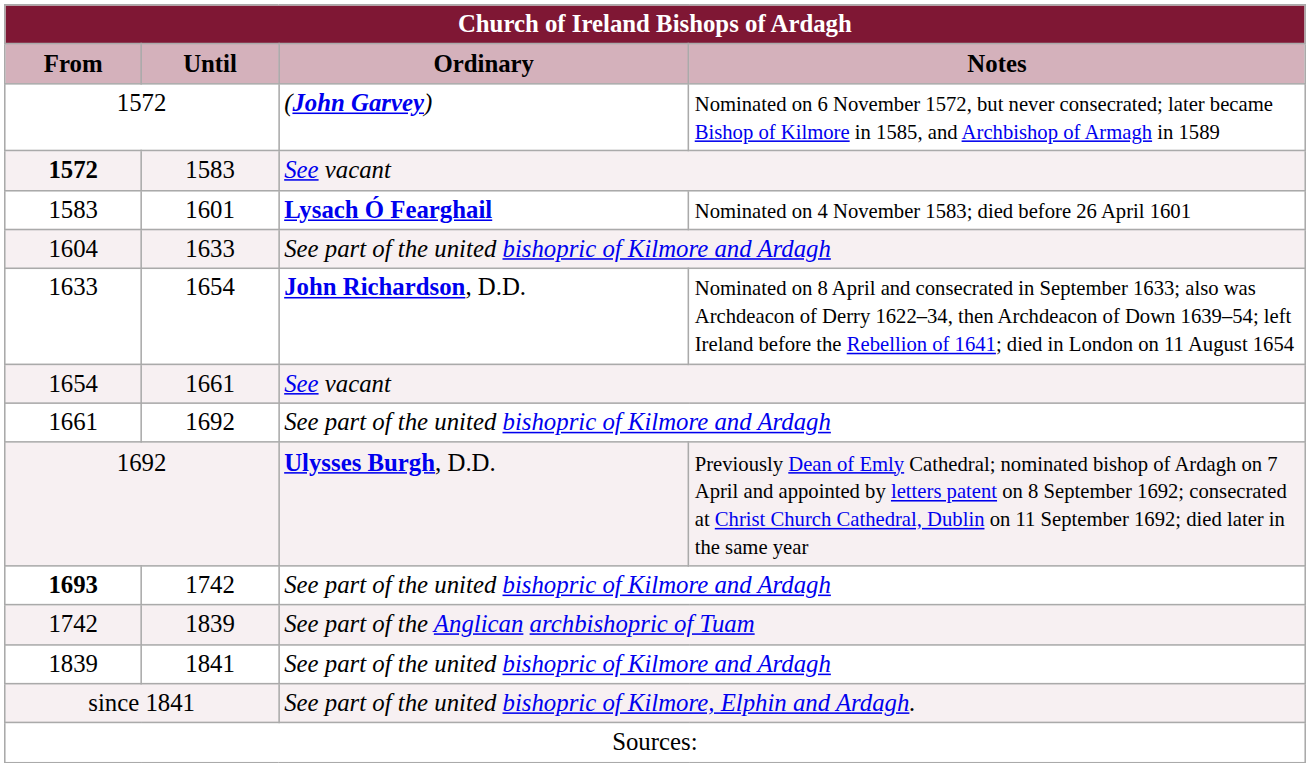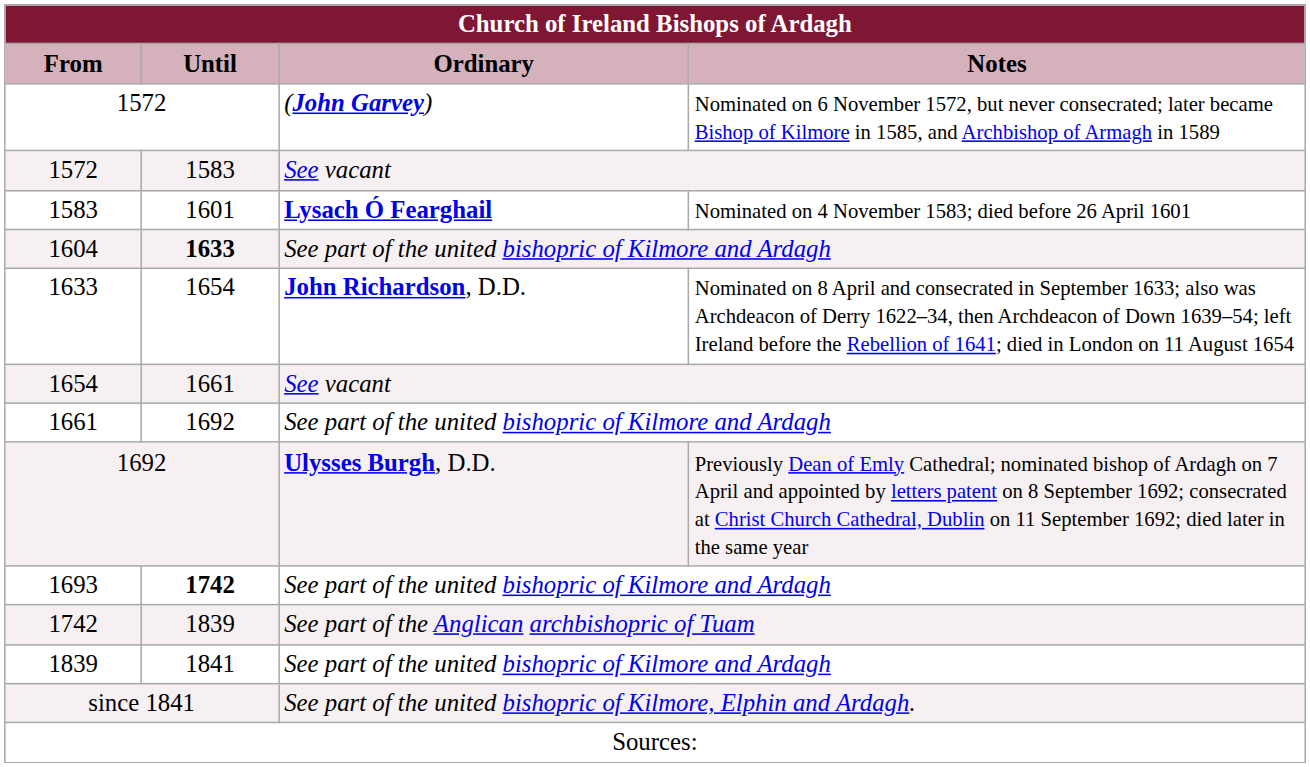1572 / 1583 | From: bold -> normal
1604 | Until: normal -> bold
1693 | From: bold -> normal
1693 | Until: normal -> bold
